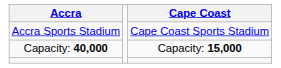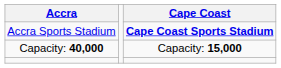Accra Sports Stadium | Cape Coast: normal -> bold
